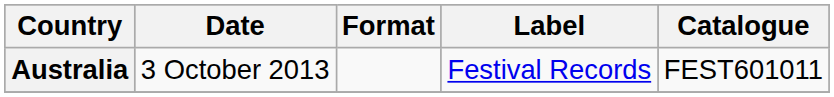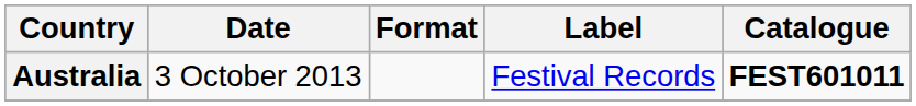Australia | Catalogue: normal -> bold
